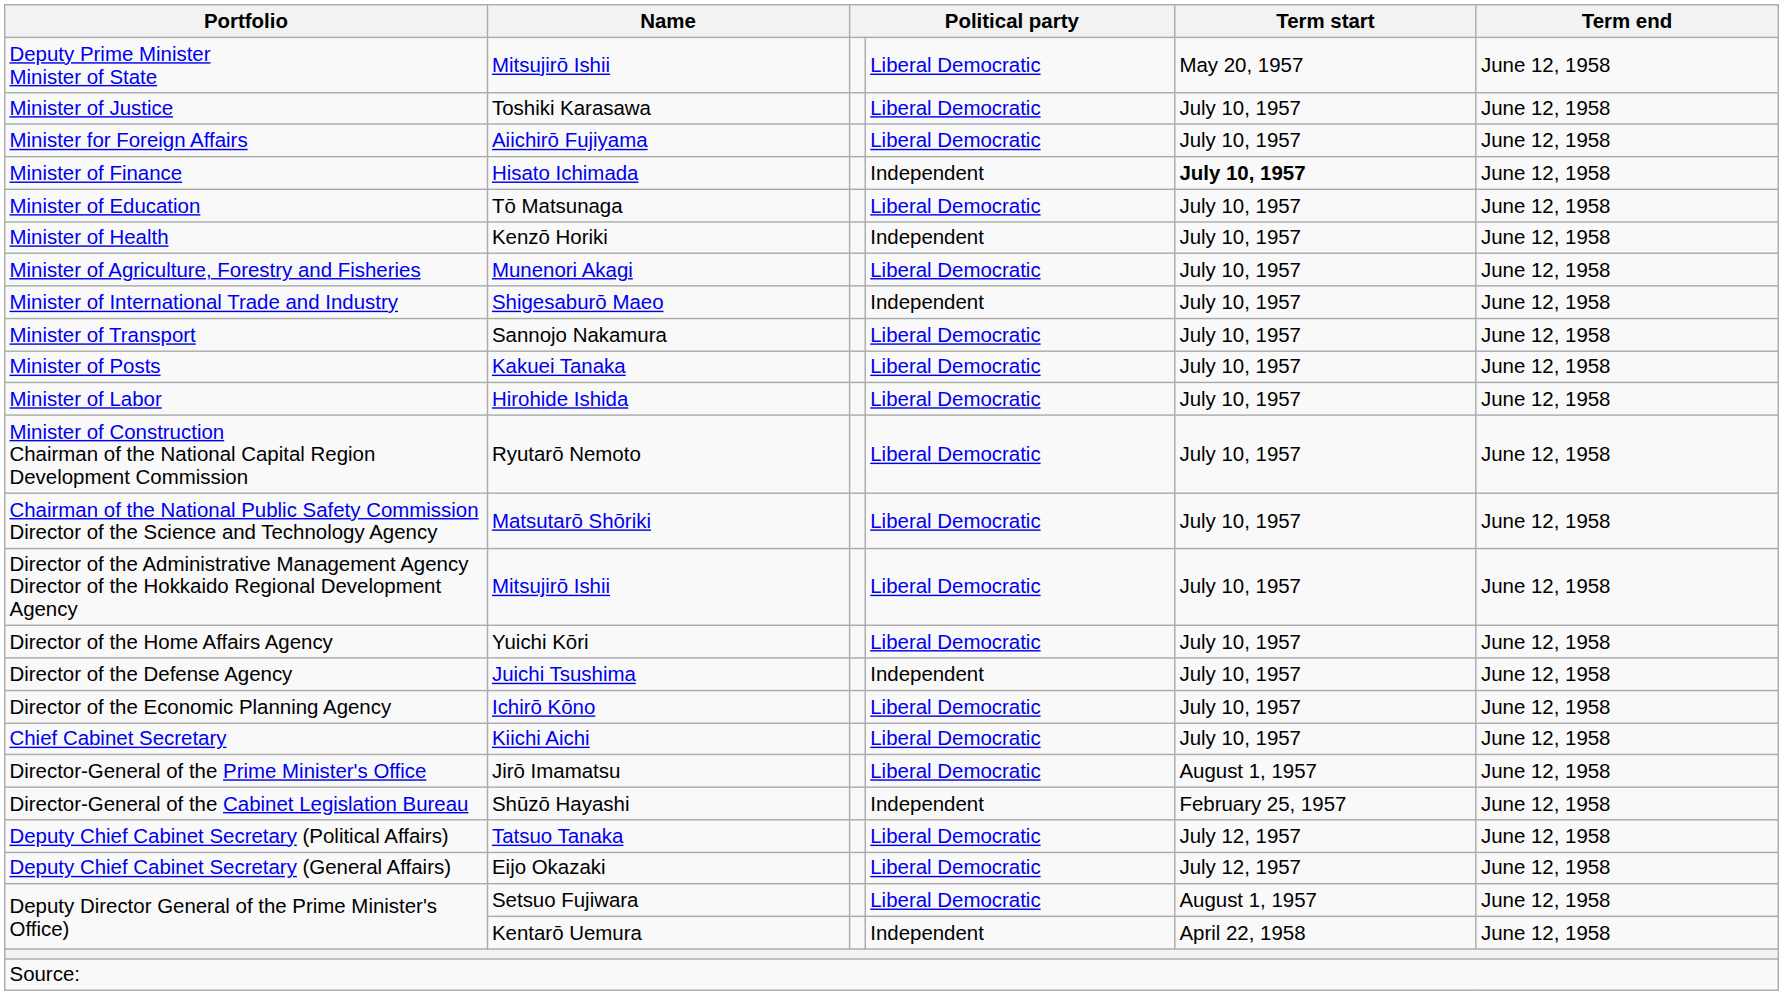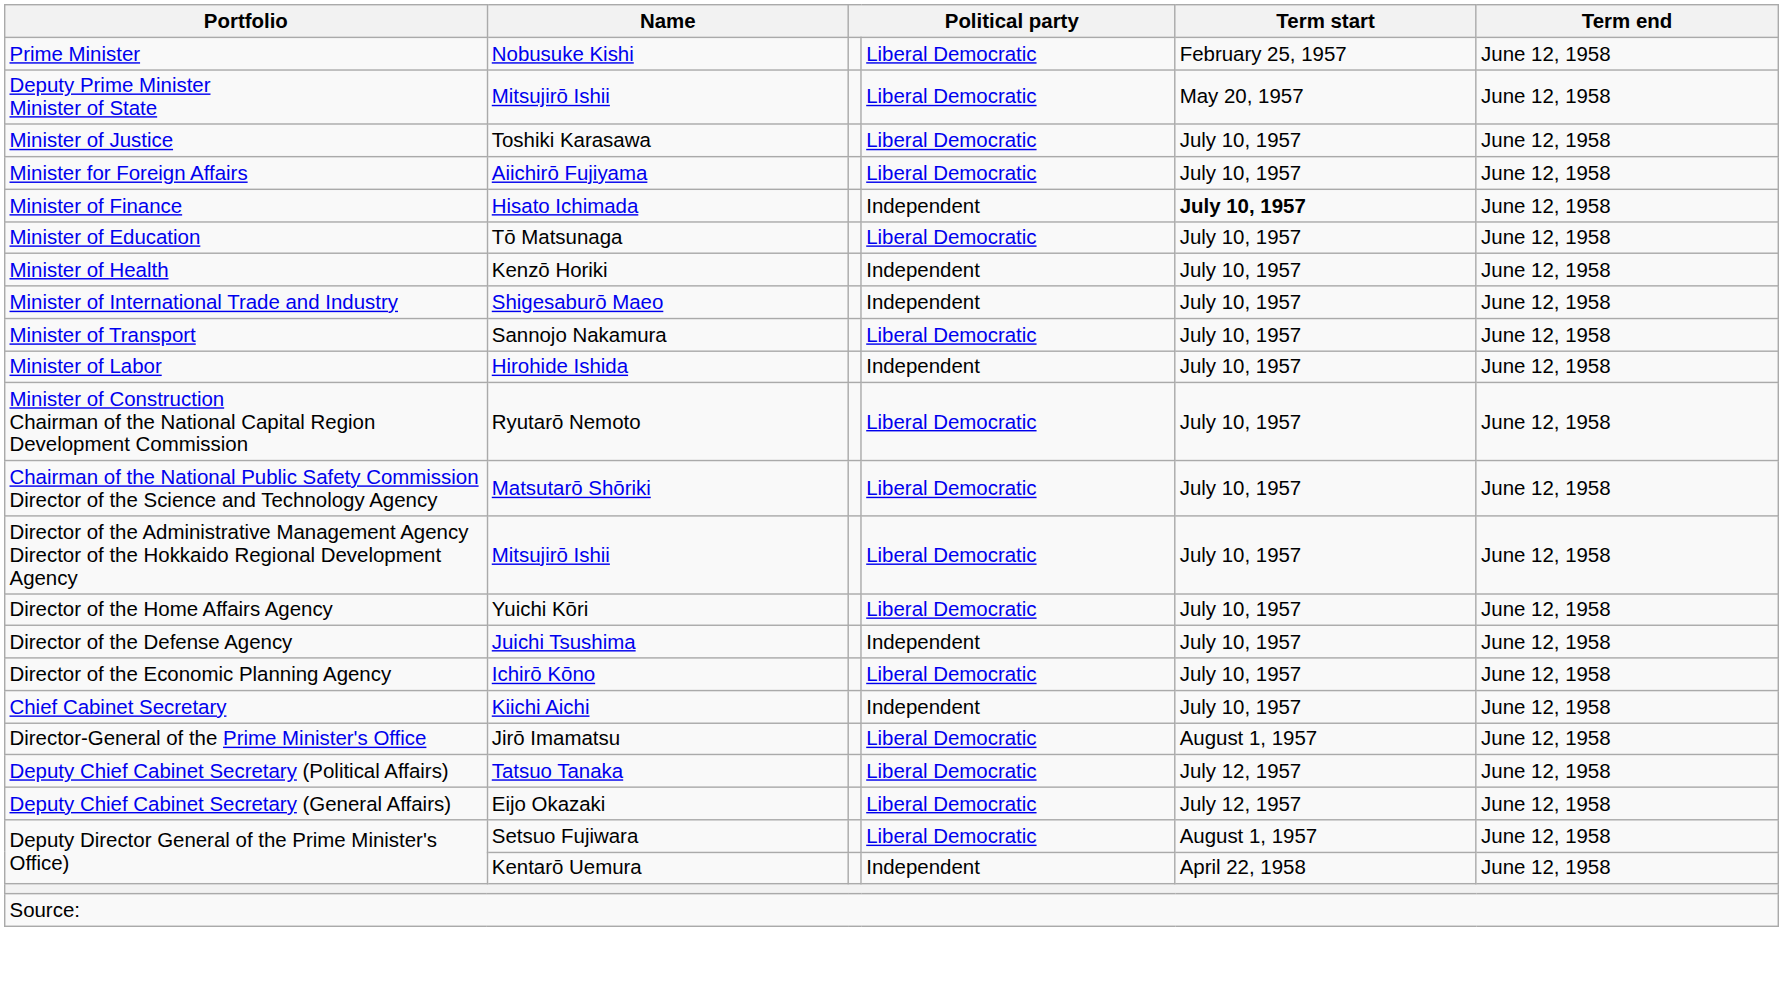+ row: Prime Minister | Nobusuke Kishi | Liberal Democratic | February 25, 1957 | June 12, 1958
- row: Minister of Agriculture, Forestry and Fisheries | Munenori Akagi | Liberal Democratic | July 10, 1957 | June 12, 1958
- row: Minister of Posts | Kakuei Tanaka | Liberal Democratic | July 10, 1957 | June 12, 1958
Minister of Labor | column 4: Liberal Democratic -> Independent
Chief Cabinet Secretary | column 4: Liberal Democratic -> Independent
- row: Director-General of the Cabinet Legislation Bureau | Shūzō Hayashi | Independent | February 25, 1957 | June 12, 1958
